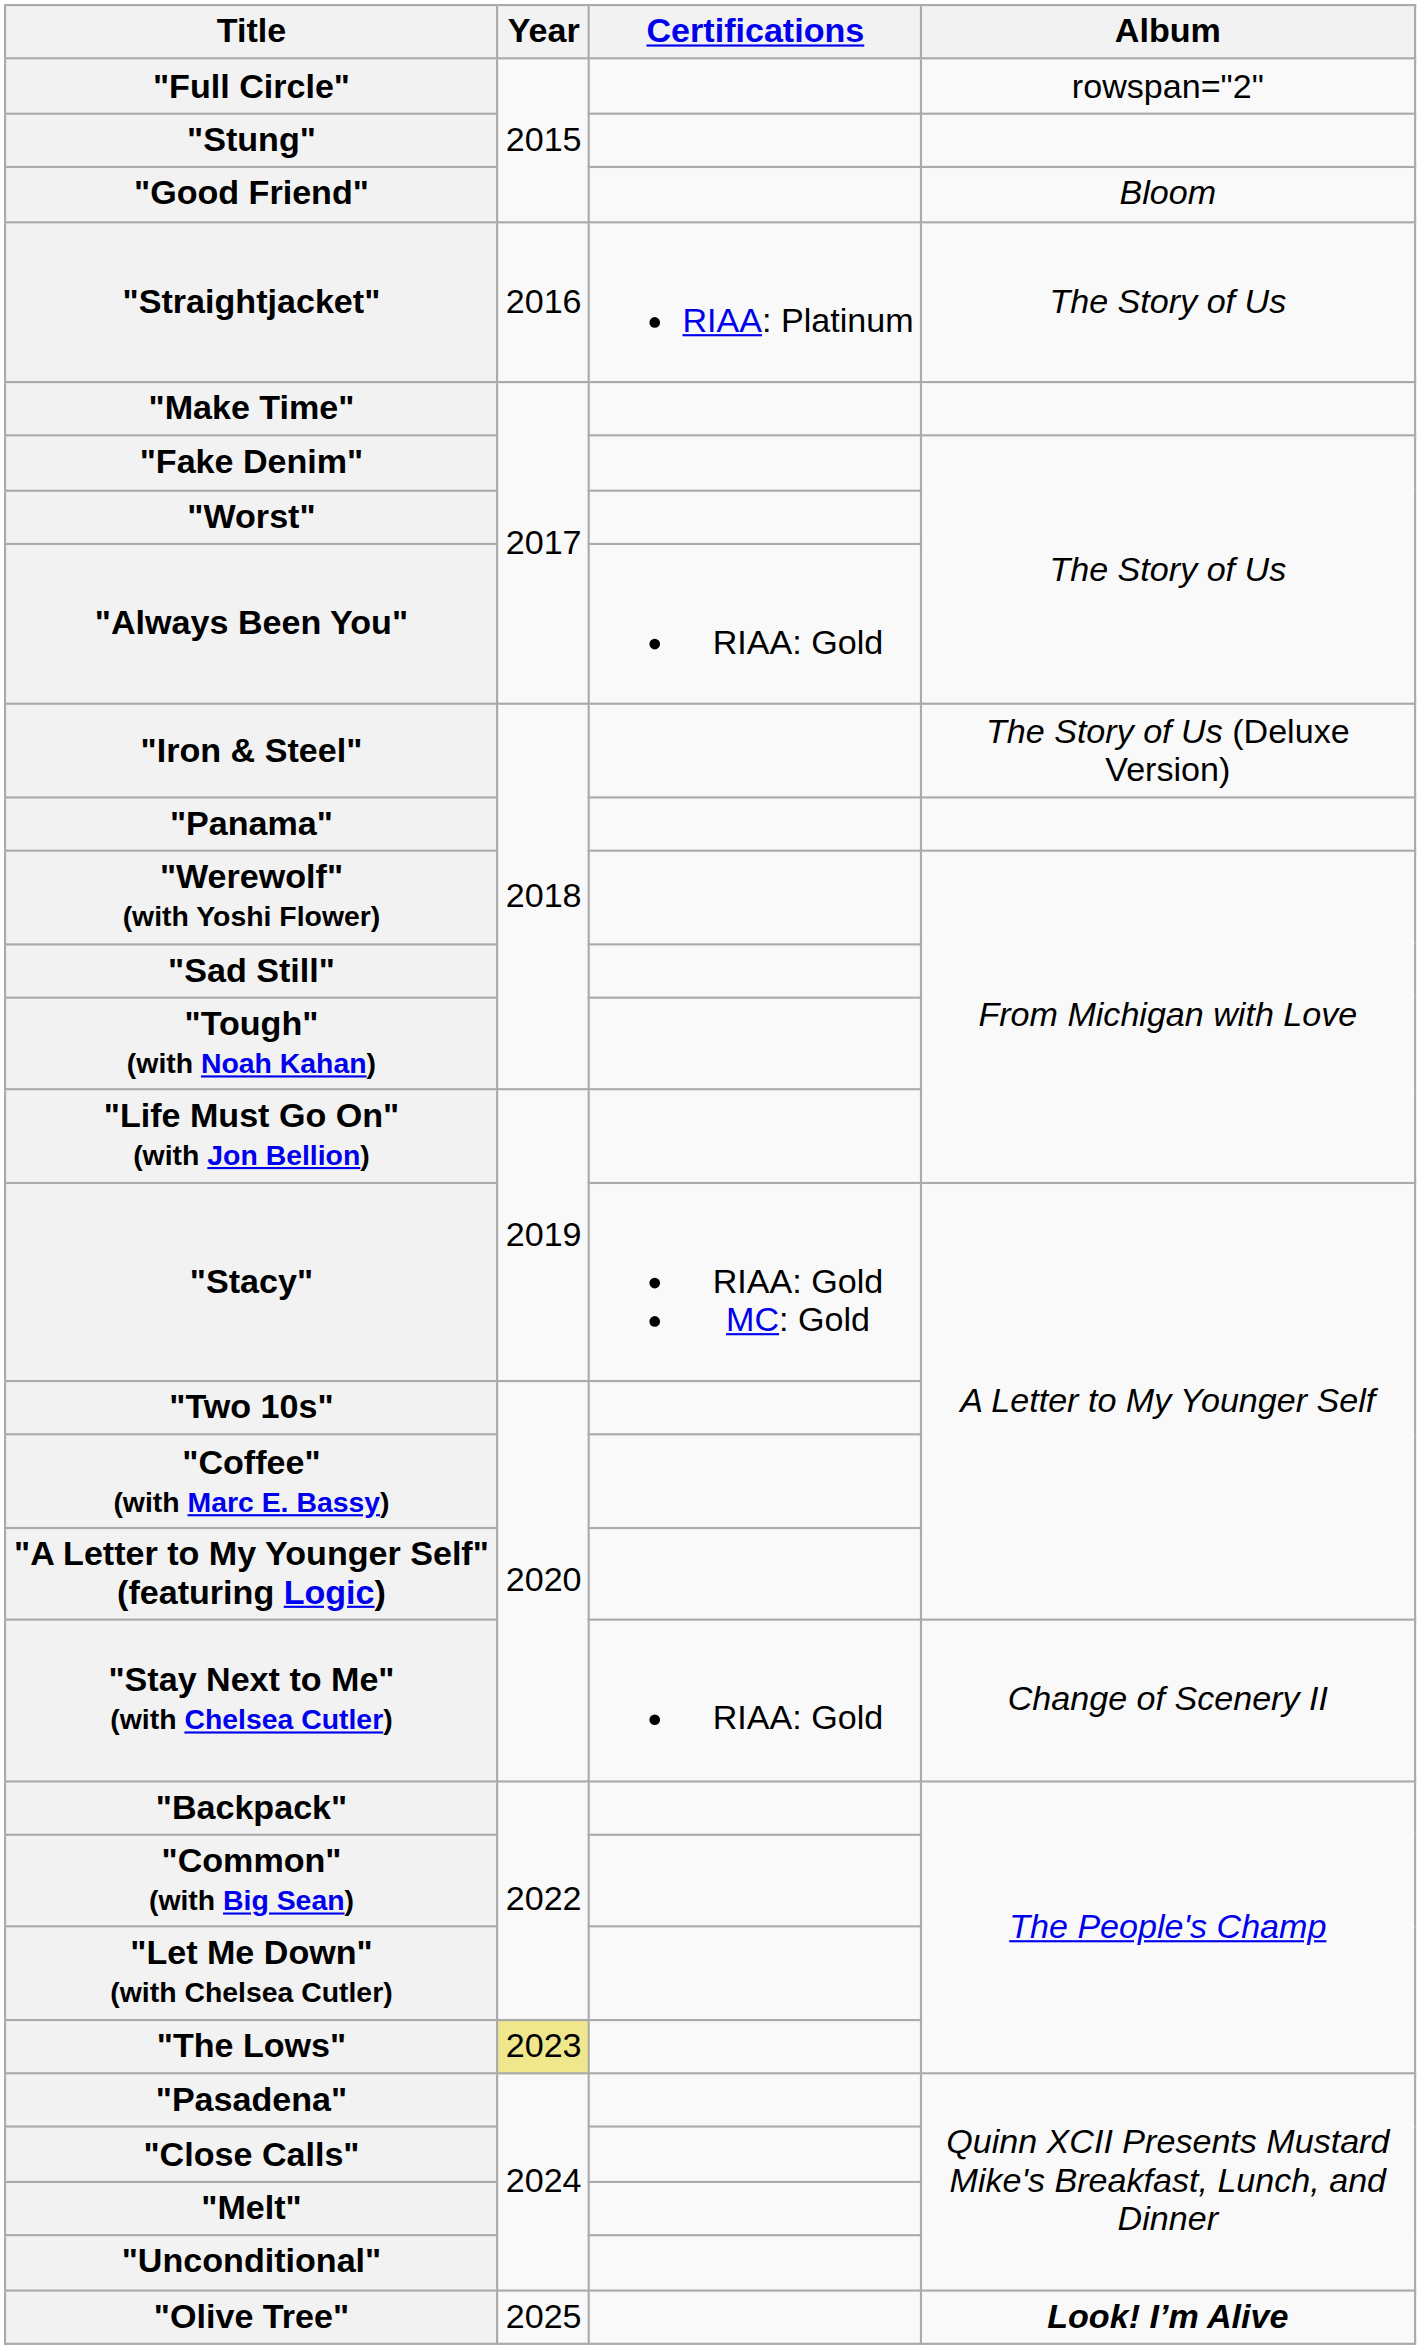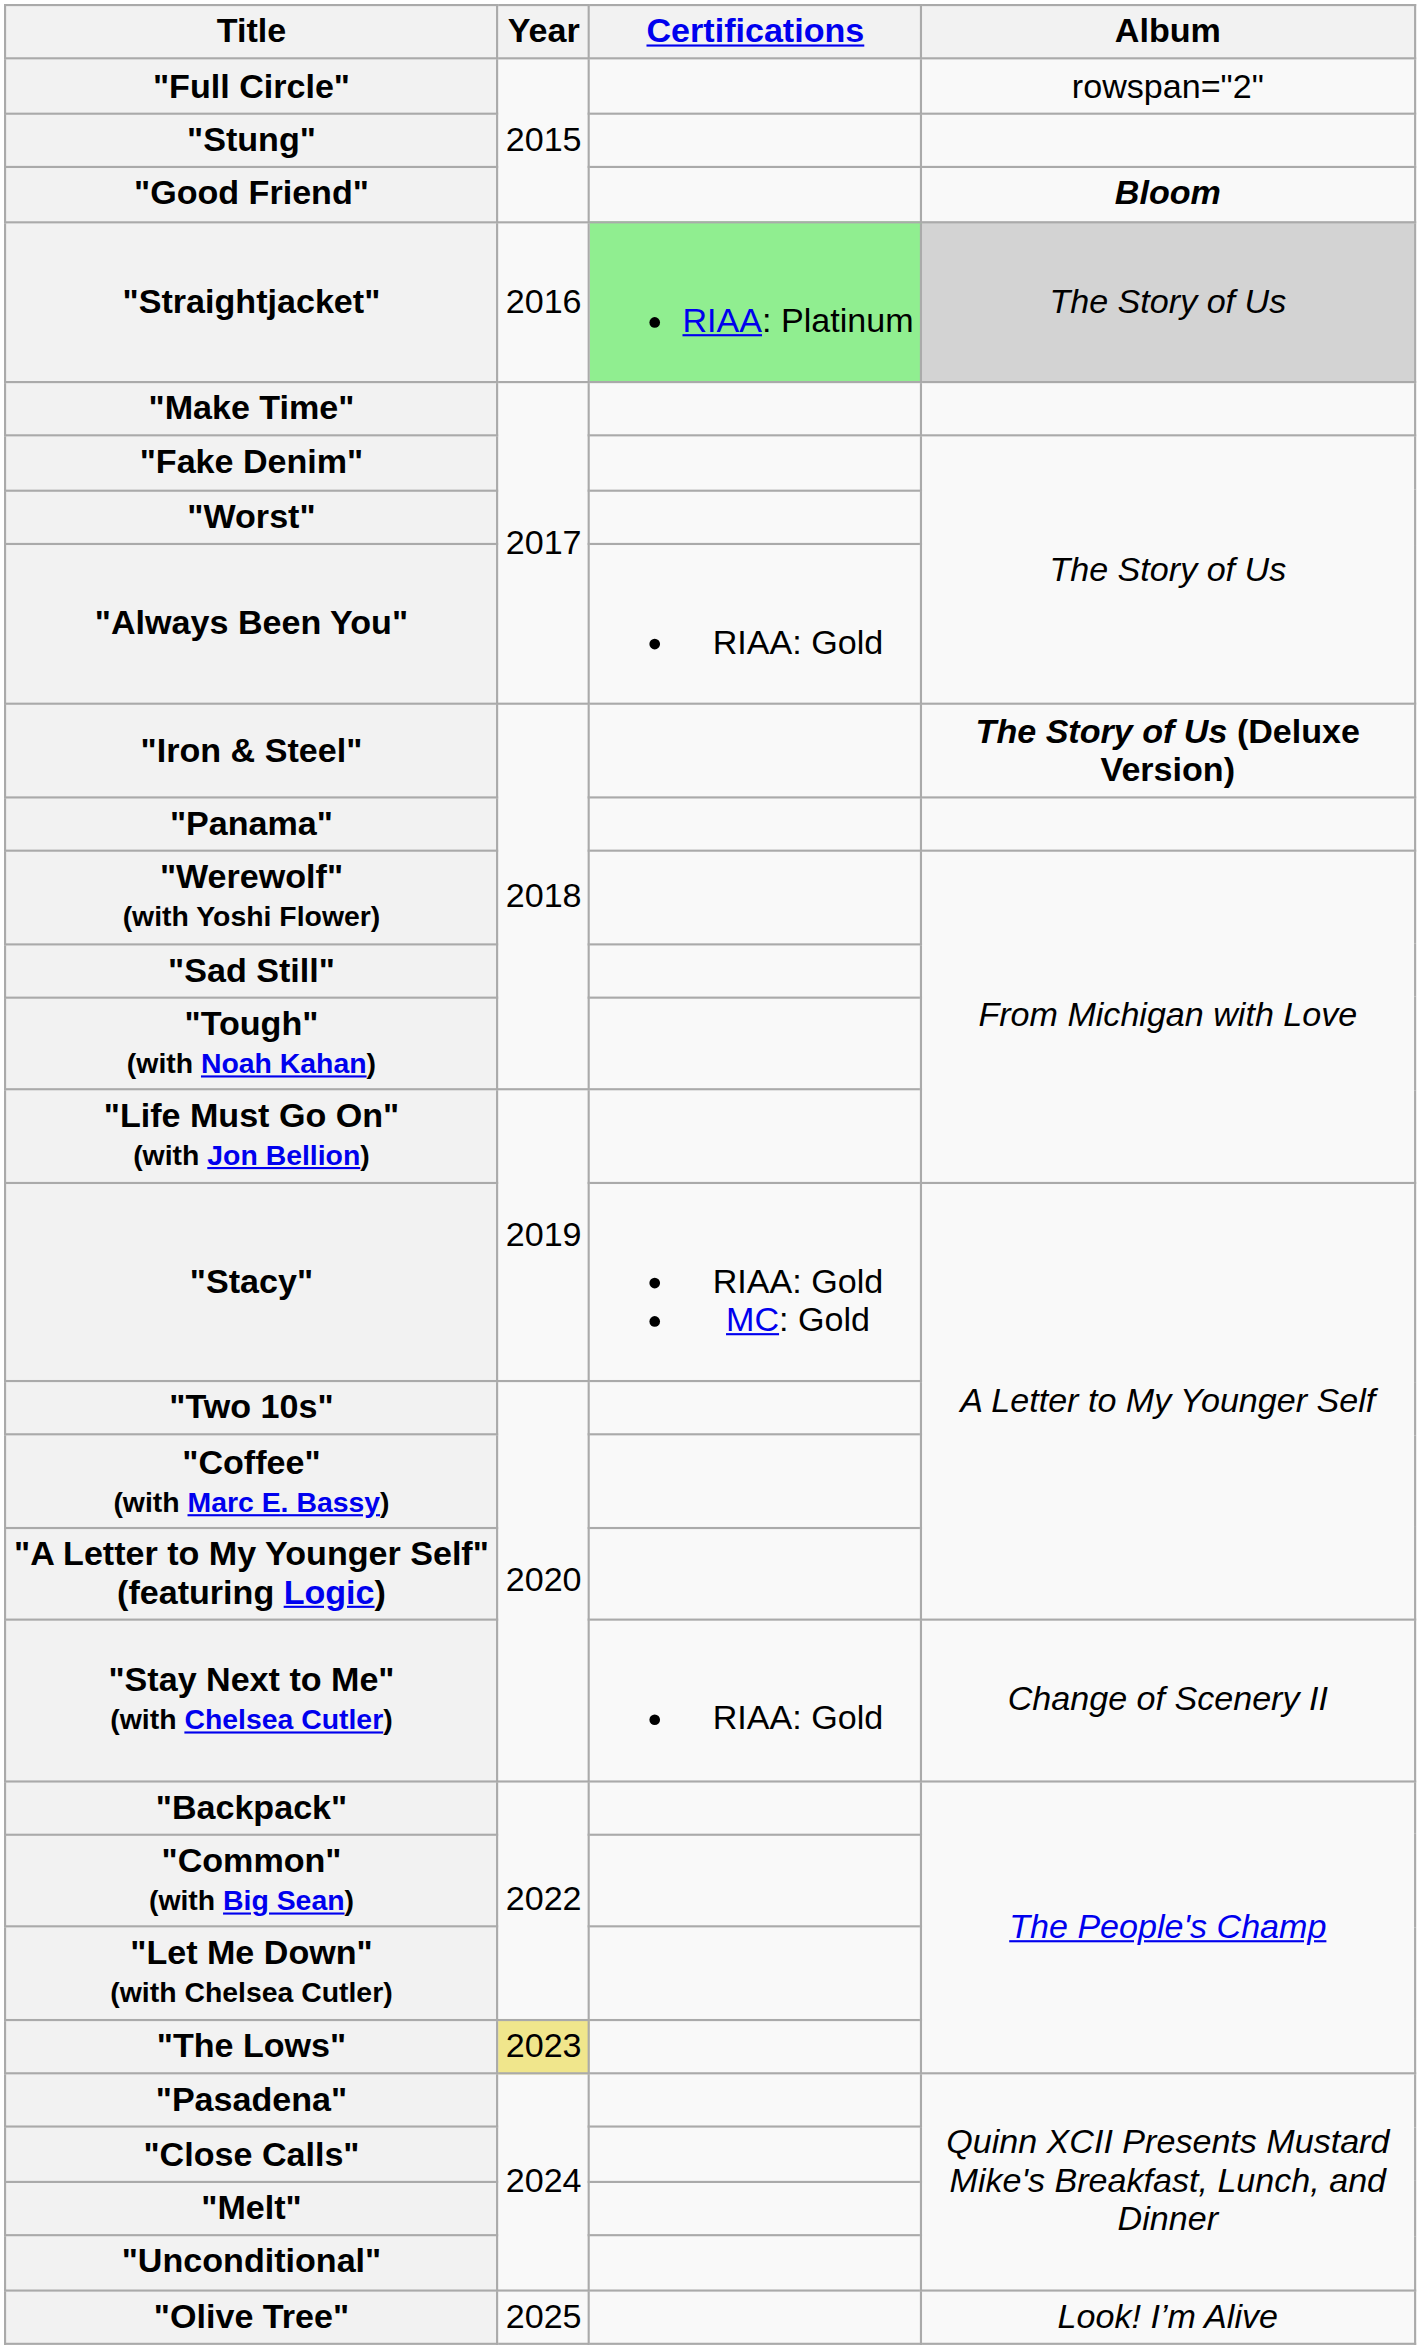"Good Friend" | Album: normal -> bold
"Straightjacket" | Certifications: no background -> lightgreen background
"Straightjacket" | Album: no background -> lightgrey background
"Iron & Steel" | Album: normal -> bold
"Olive Tree" | Album: bold -> normal
